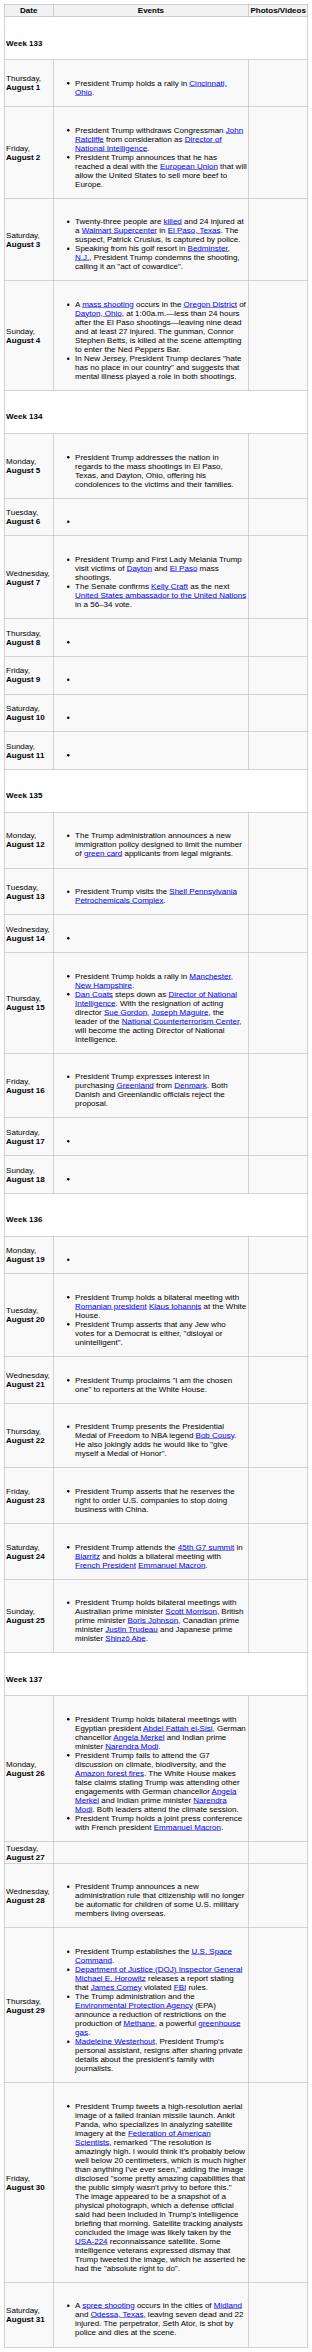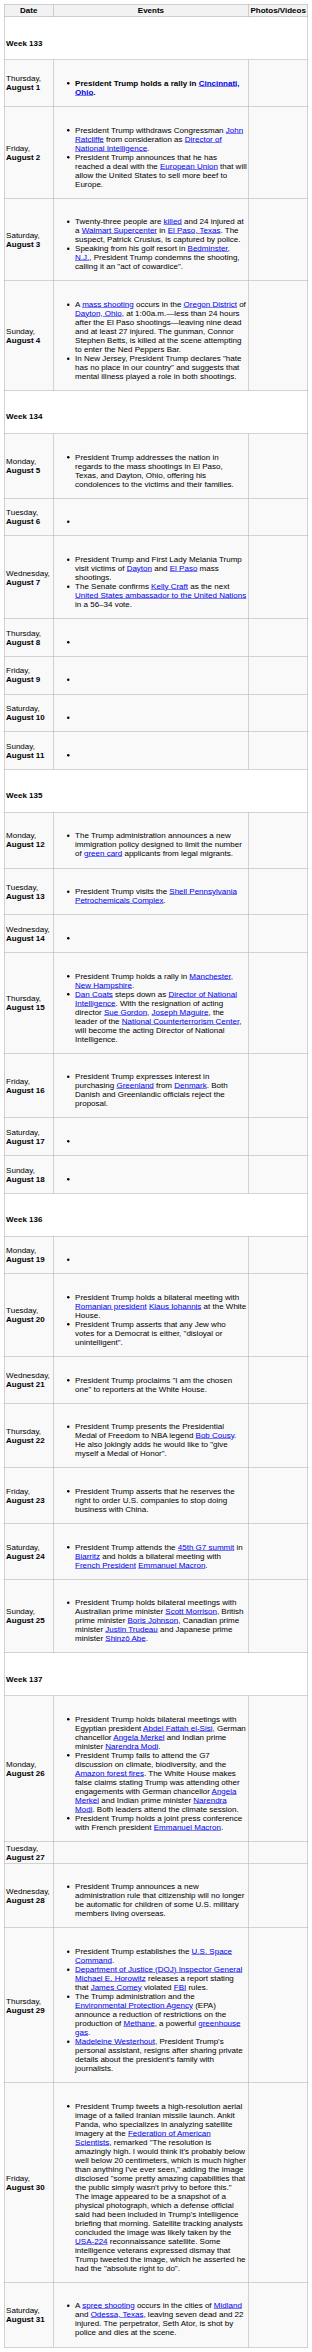Thursday, August 1 | Events: normal -> bold
